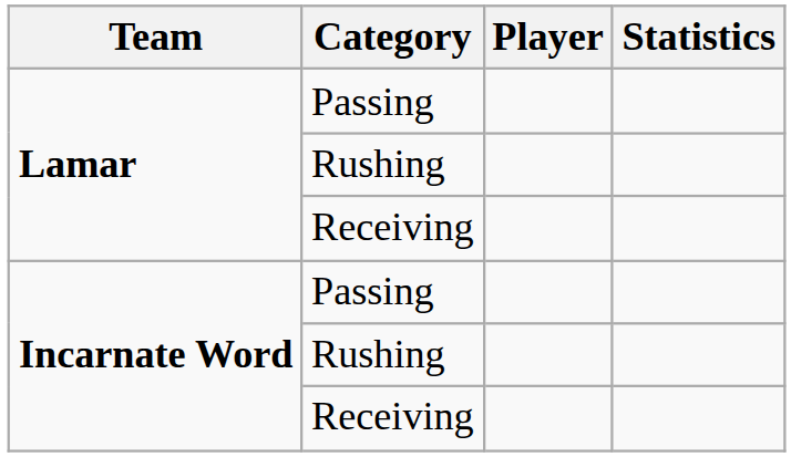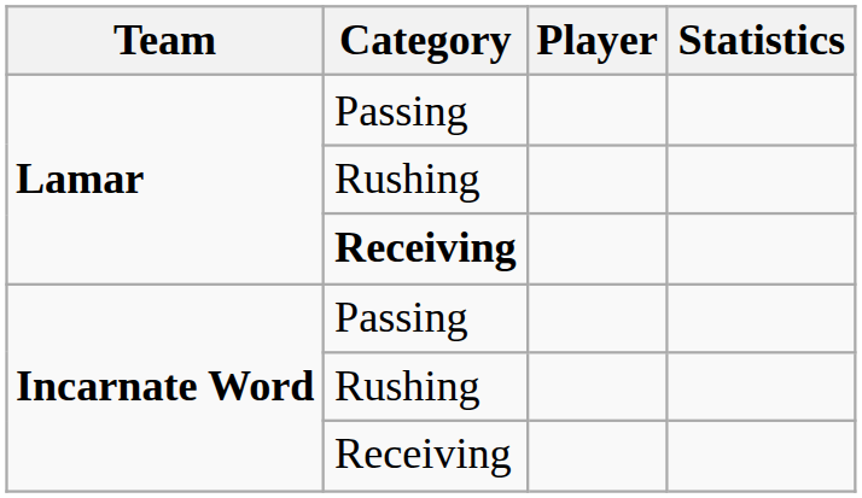Lamar / Receiving | Category: normal -> bold
